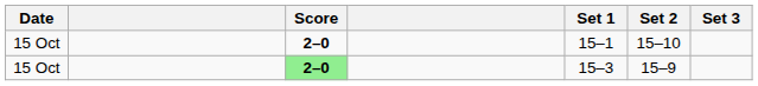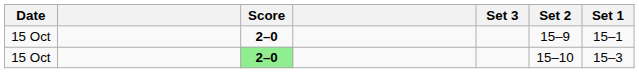columns swapped: Set 1 <-> Set 3
row 2 | Set 2: 15–10 -> 15–9
row 3 | Set 2: 15–9 -> 15–10
